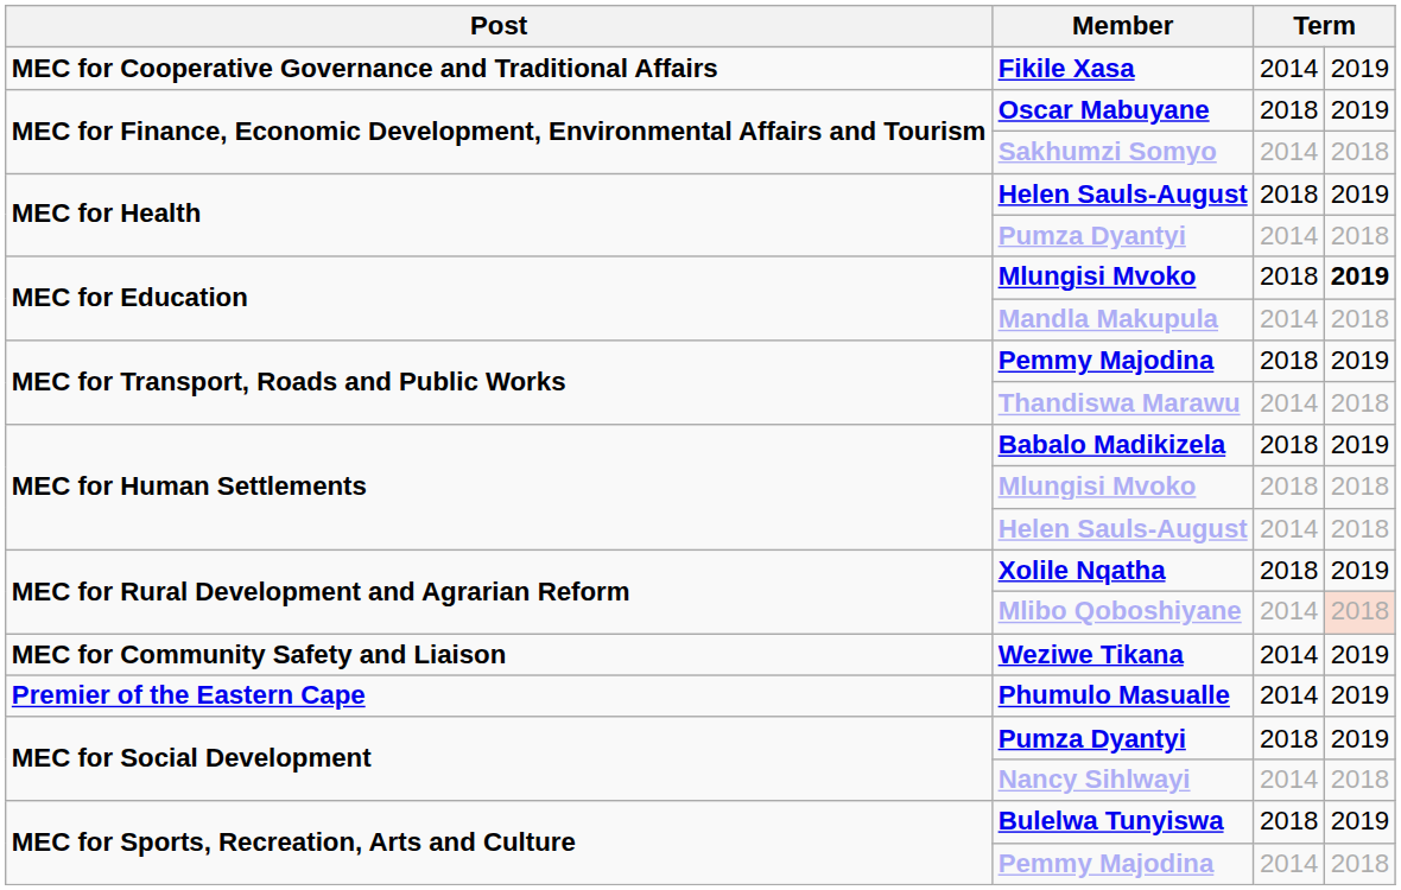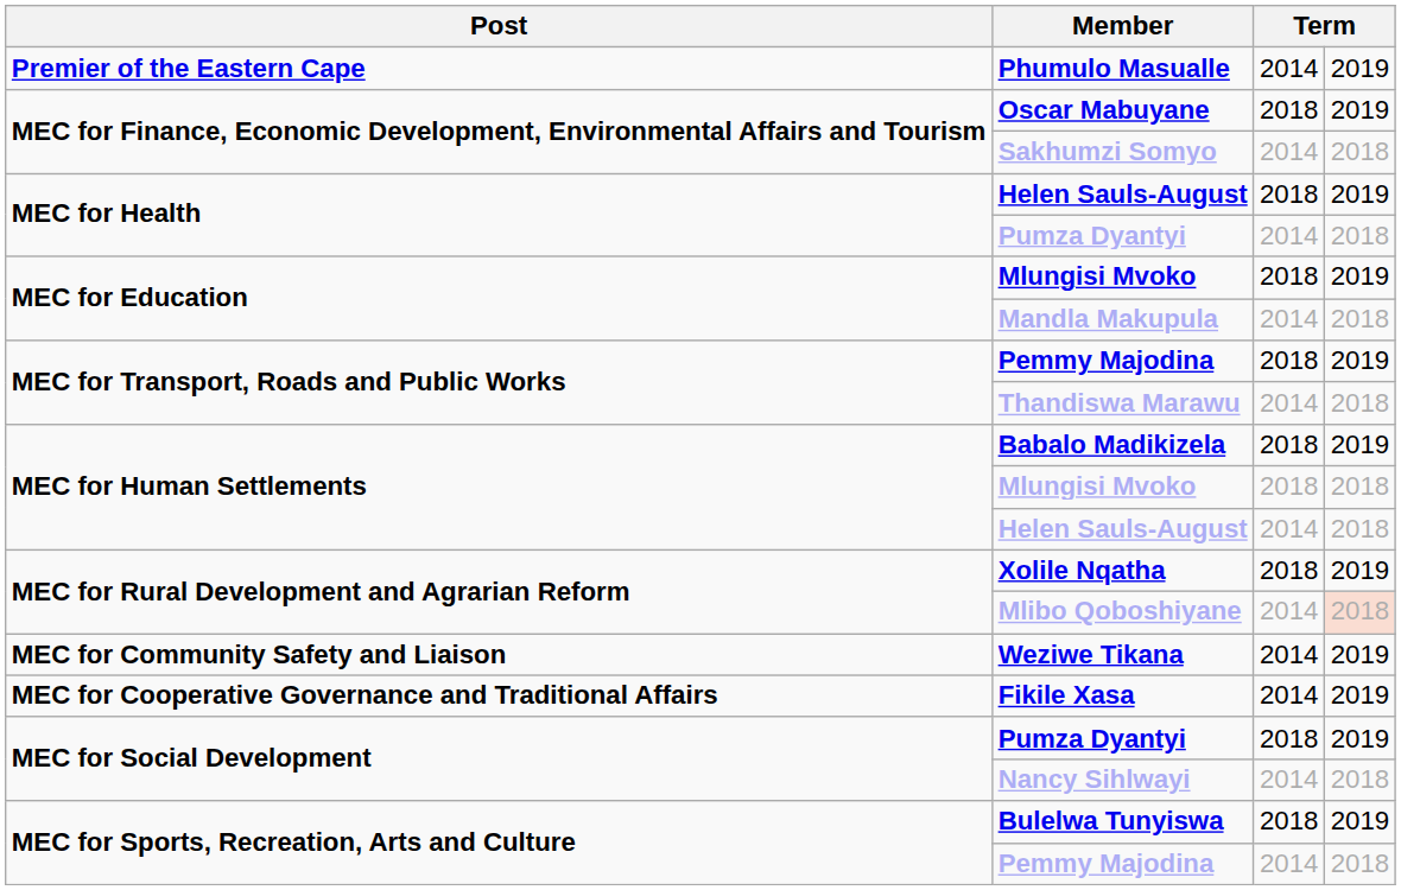rows swapped: Phumulo Masualle <-> Fikile Xasa
MEC for Education / Mlungisi Mvoko | column 4: bold -> normal
